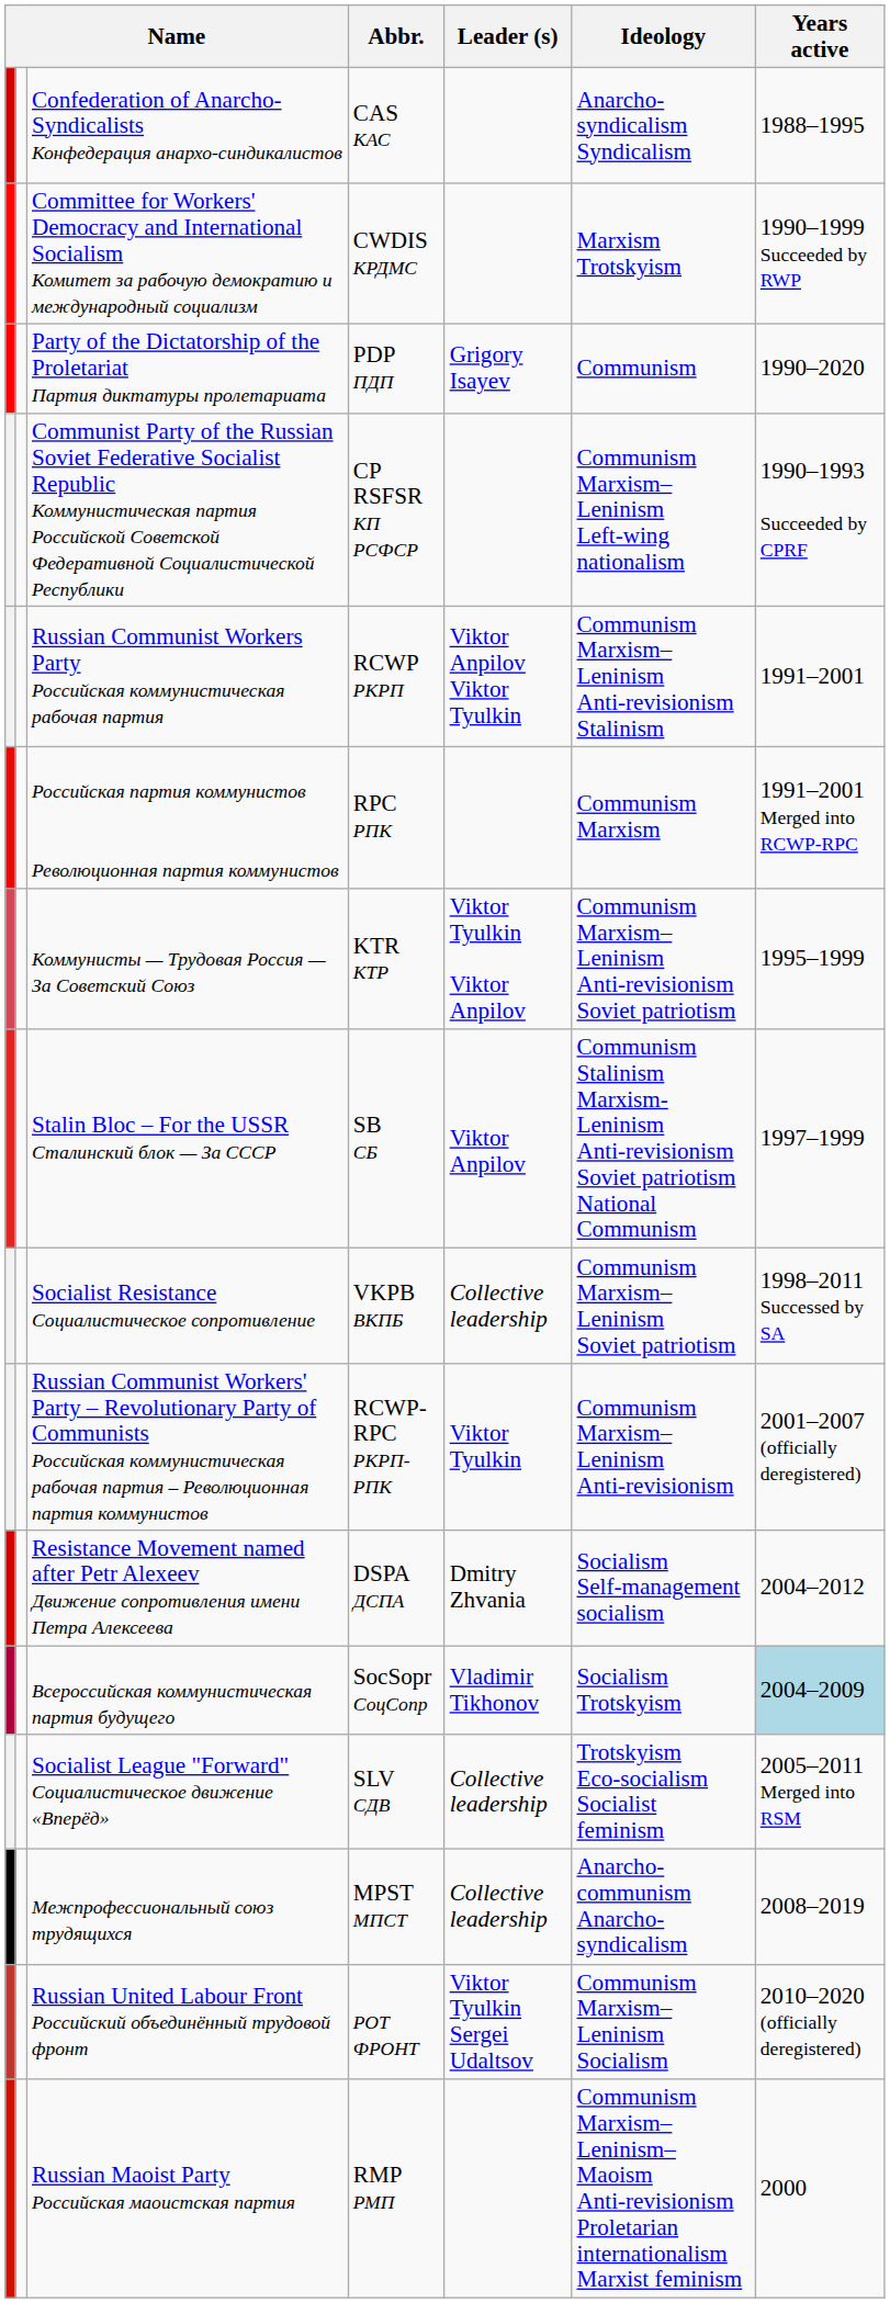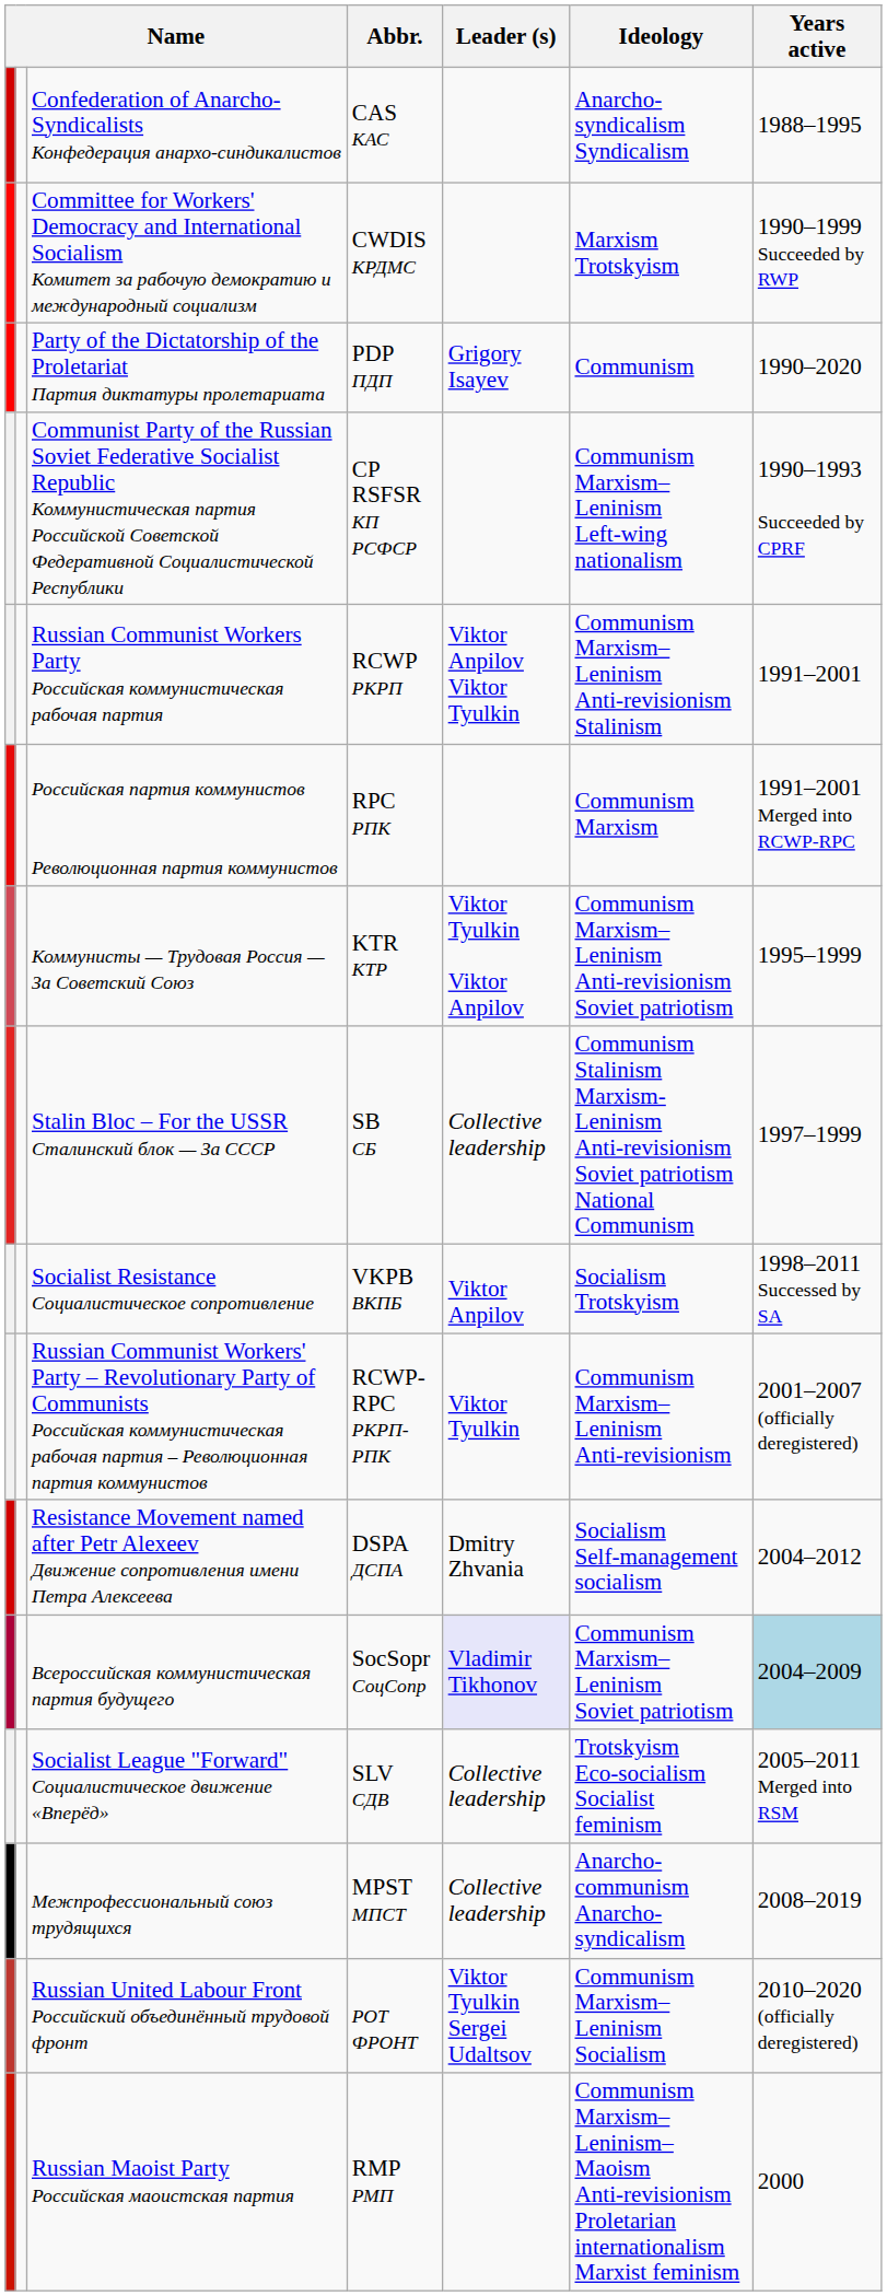Stalin Bloc – For the USSR Сталинский блок — За СССР | Leader (s): Viktor Anpilov -> Collective leadership
Socialist Resistance Социалистическое сопротивление | Leader (s): Collective leadership -> Viktor Anpilov
Socialist Resistance Социалистическое сопротивление | Ideology: Communism Marxism–Leninism Soviet patriotism -> Socialism Trotskyism
Всероссийская коммунистическая партия будущего | Leader (s): no background -> lavender background
Всероссийская коммунистическая партия будущего | Ideology: Socialism Trotskyism -> Communism Marxism–Leninism Soviet patriotism
